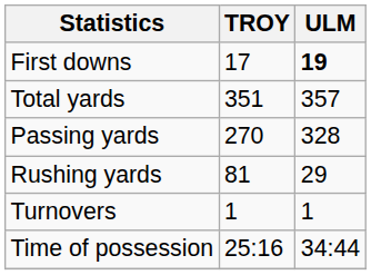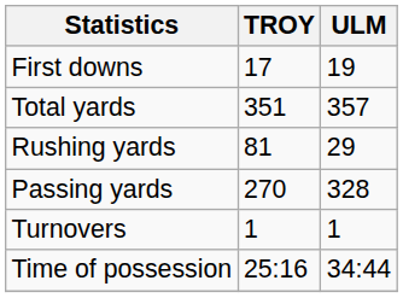First downs | ULM: bold -> normal
rows swapped: Rushing yards <-> Passing yards
